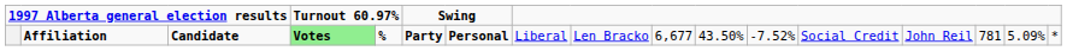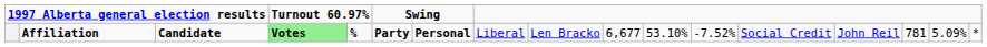Affiliation | column 11: 43.50% -> 53.10%
